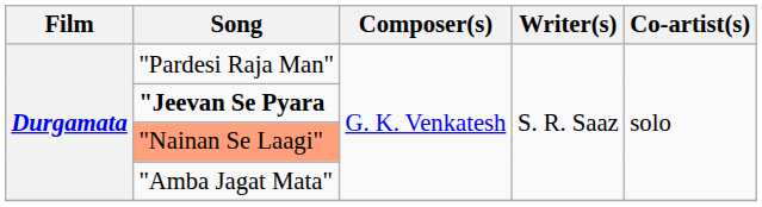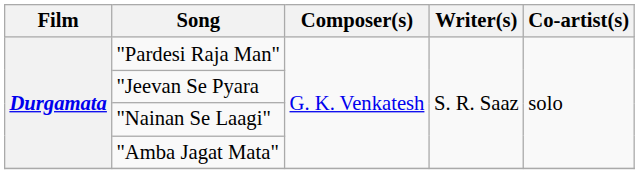"Jeevan Se Pyara | Song: bold -> normal
"Nainan Se Laagi" | Song: lightsalmon background -> no background
